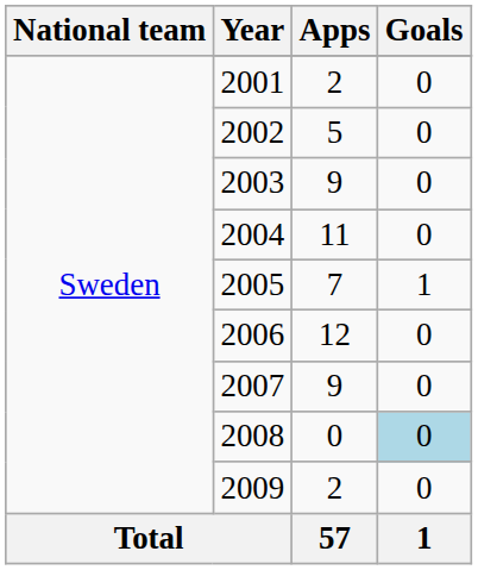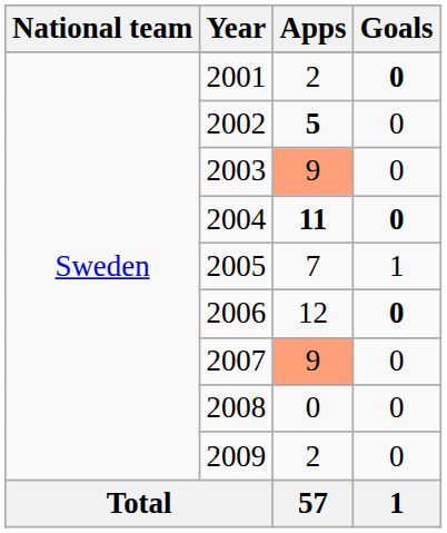2001 | Goals: normal -> bold
2002 | Apps: normal -> bold
2003 | Apps: no background -> lightsalmon background
2004 | Apps: normal -> bold
2004 | Goals: normal -> bold
2006 | Goals: normal -> bold
2007 | Apps: no background -> lightsalmon background
2008 | Goals: lightblue background -> no background
